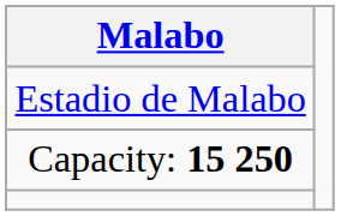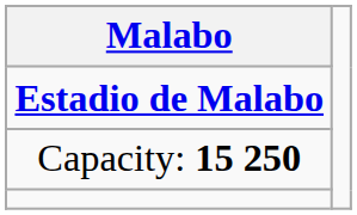Estadio de Malabo | Malabo: normal -> bold
